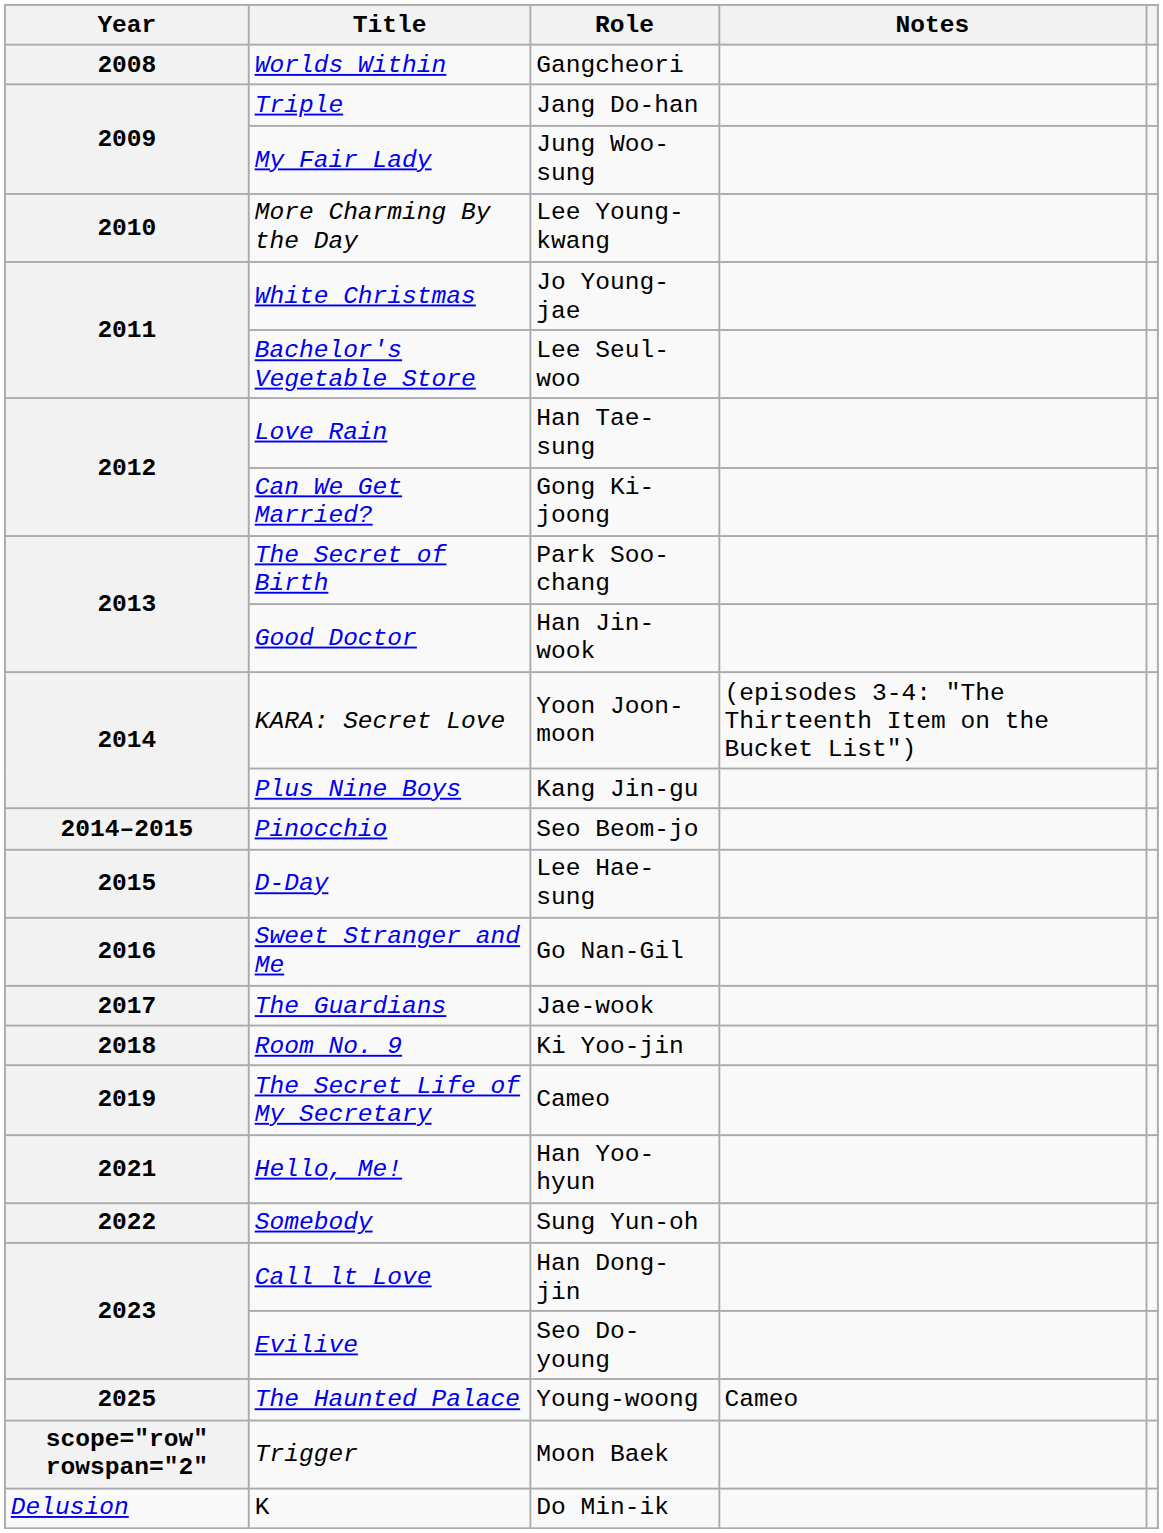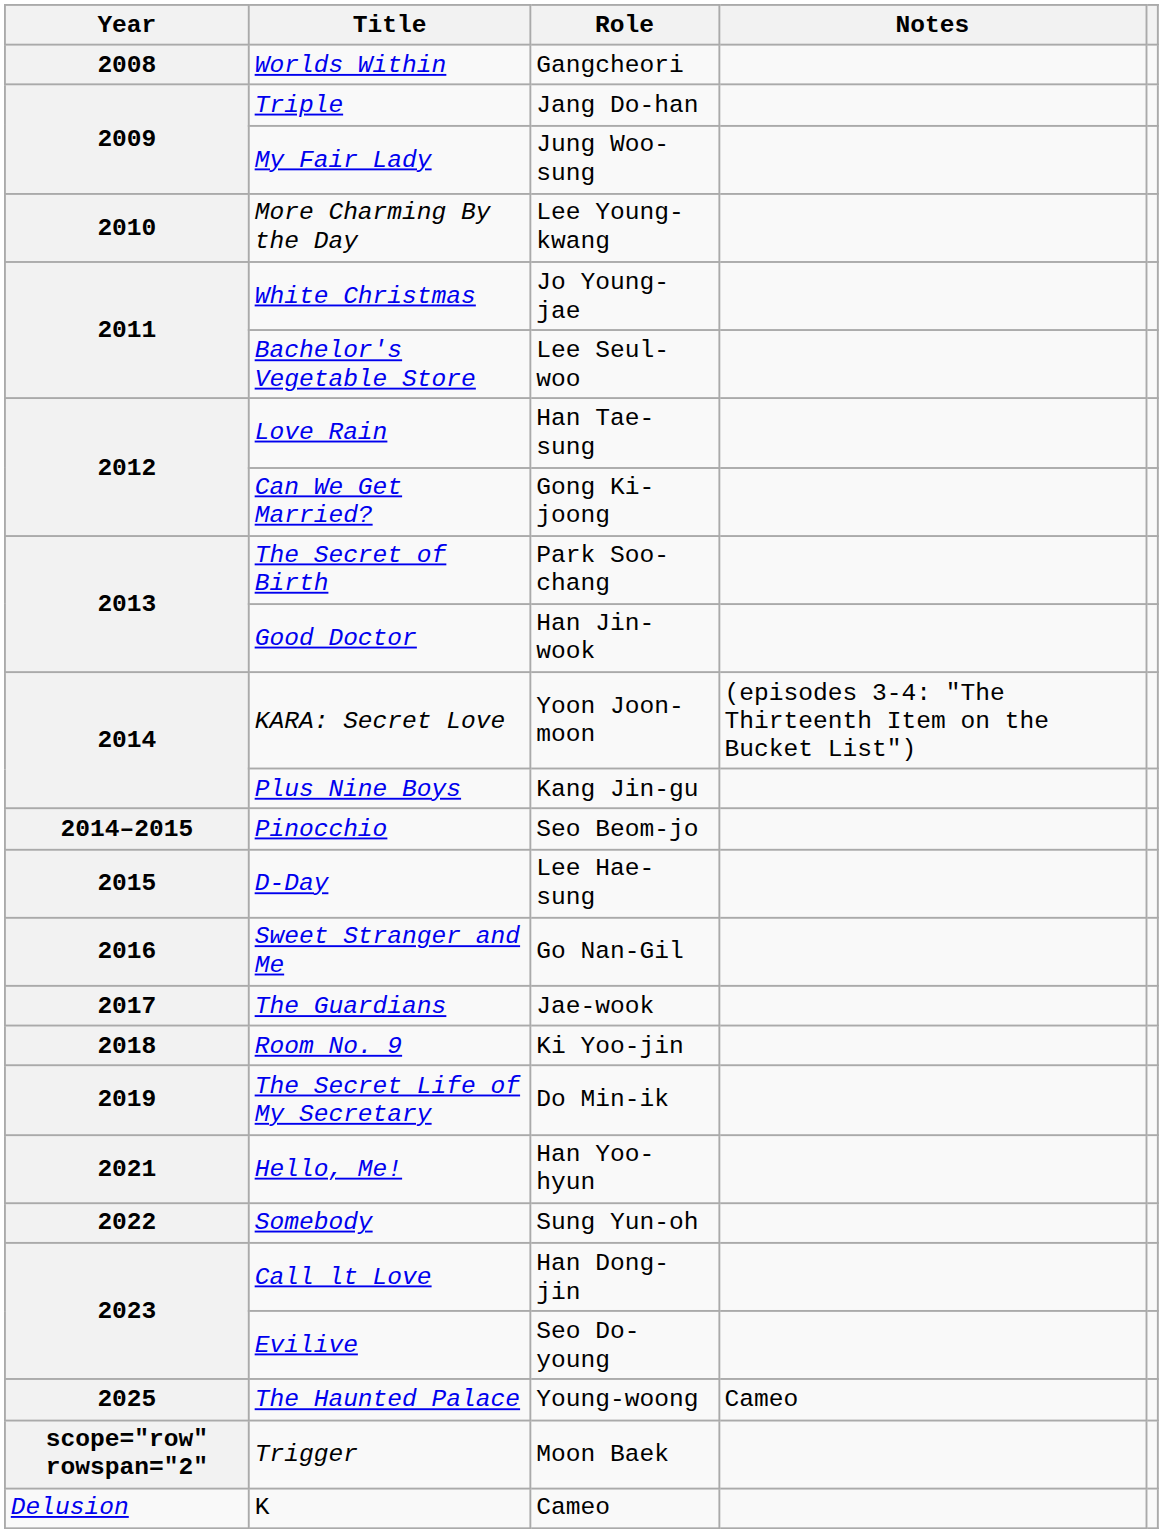The Secret Life of My Secretary | Role: Cameo -> Do Min-ik
K | Role: Do Min-ik -> Cameo
